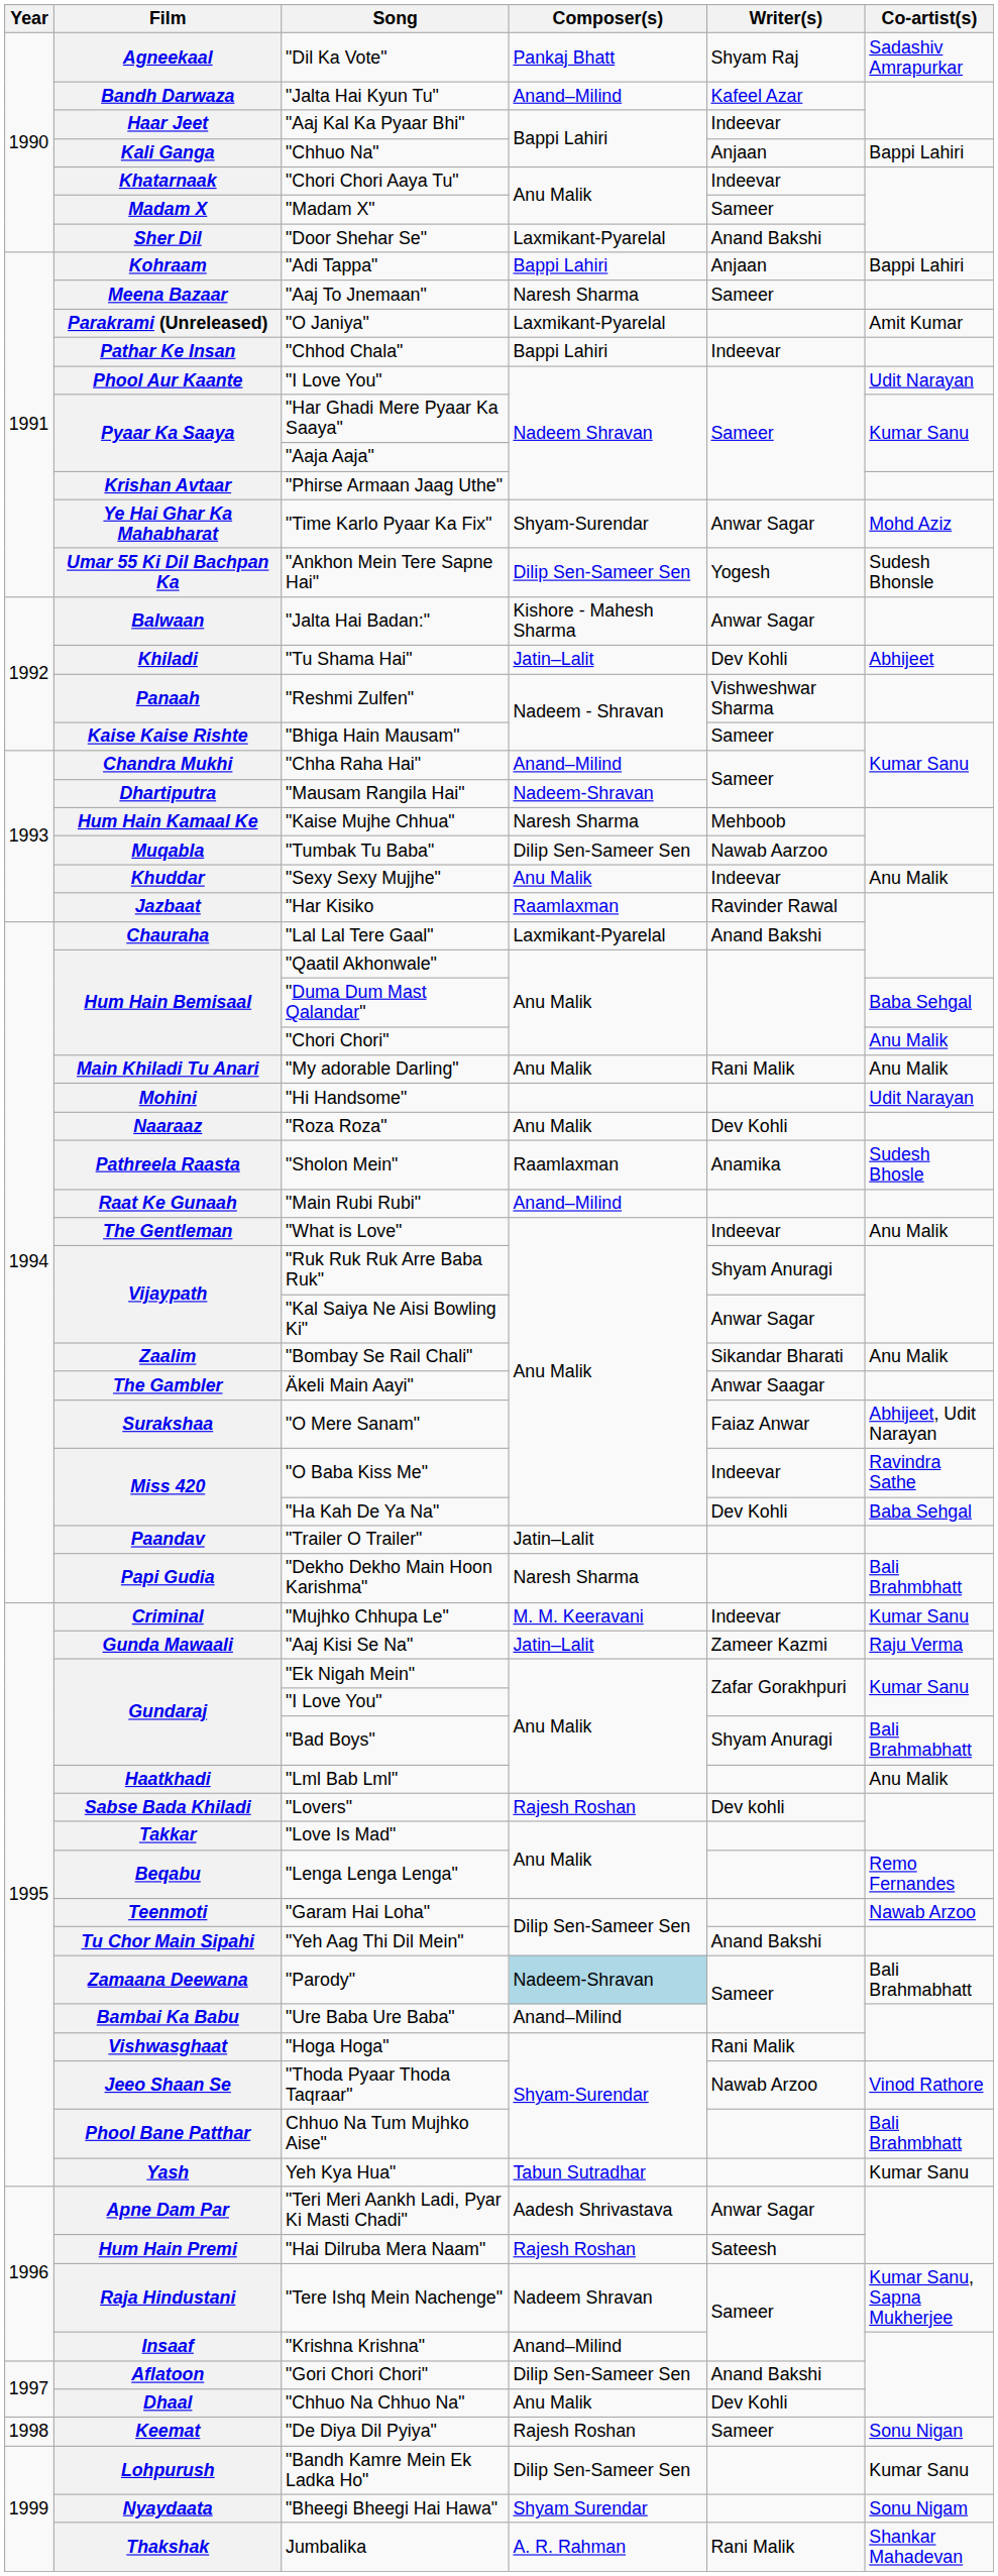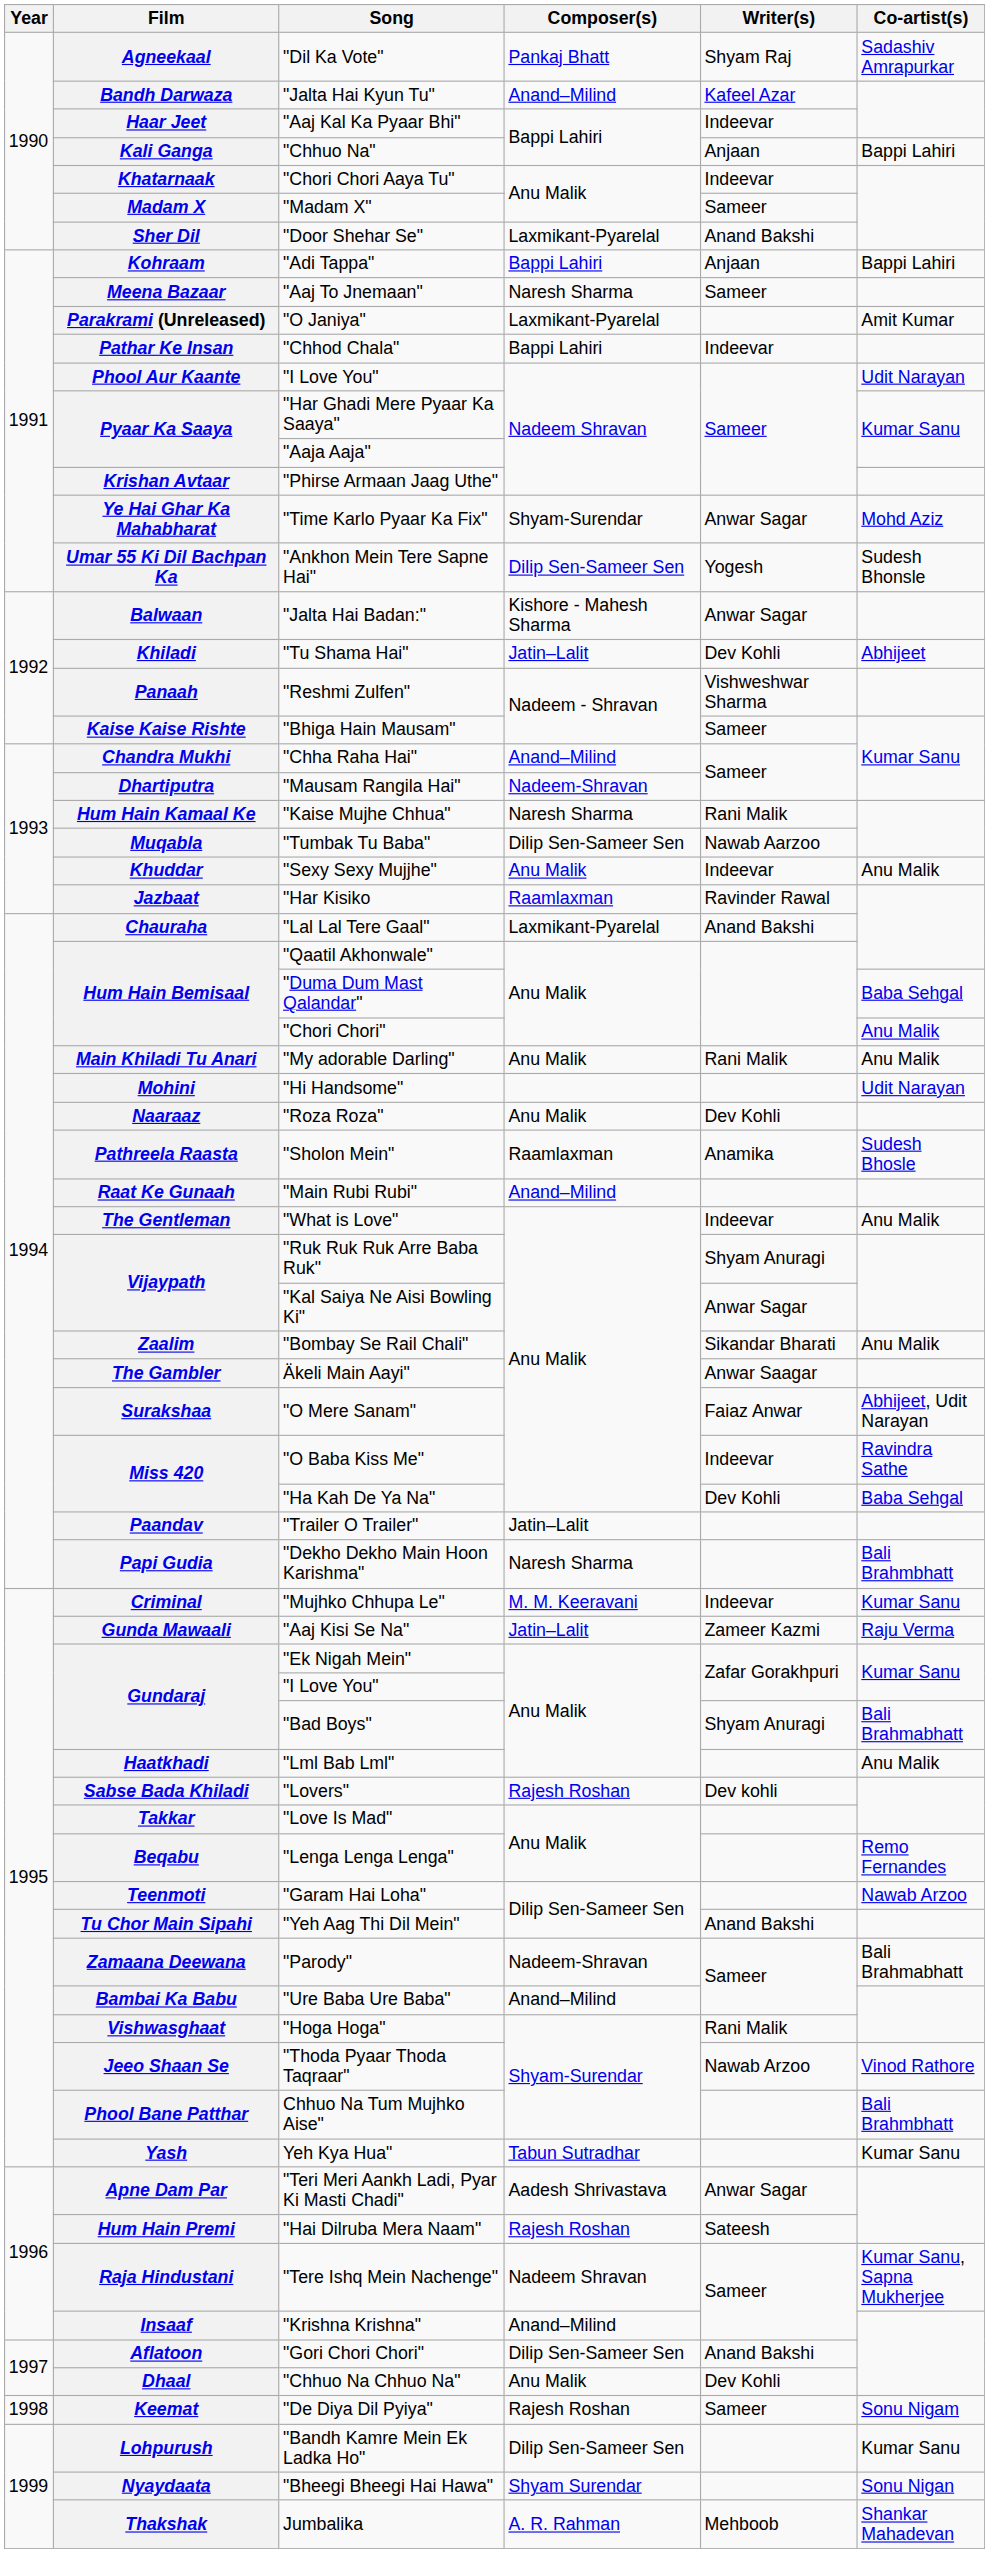Hum Hain Kamaal Ke | Writer(s): Mehboob -> Rani Malik
Zamaana Deewana | Composer(s): lightblue background -> no background
Keemat | Co-artist(s): Sonu Nigan -> Sonu Nigam
Nyaydaata | Co-artist(s): Sonu Nigam -> Sonu Nigan
Thakshak | Writer(s): Rani Malik -> Mehboob
